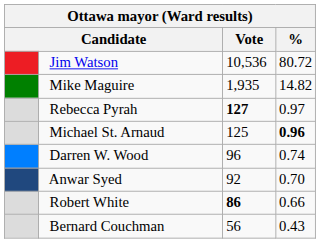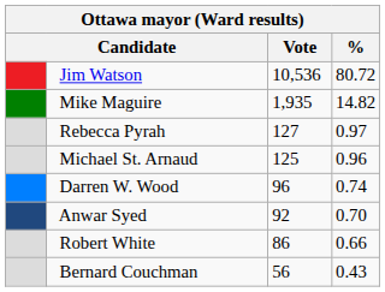Rebecca Pyrah | Vote: bold -> normal
Michael St. Arnaud | %: bold -> normal
Robert White | Vote: bold -> normal
